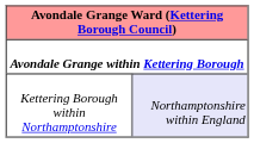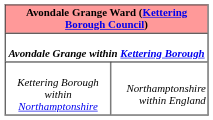Kettering Borough within Northamptonshire | column 2: lavender background -> no background
